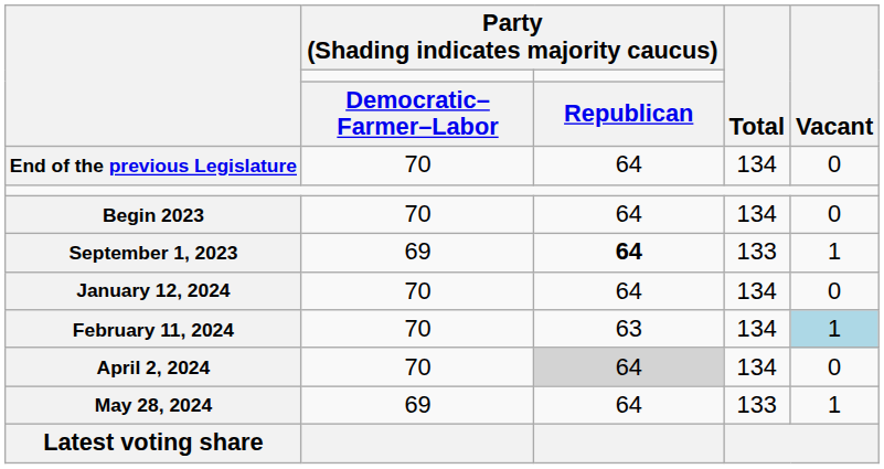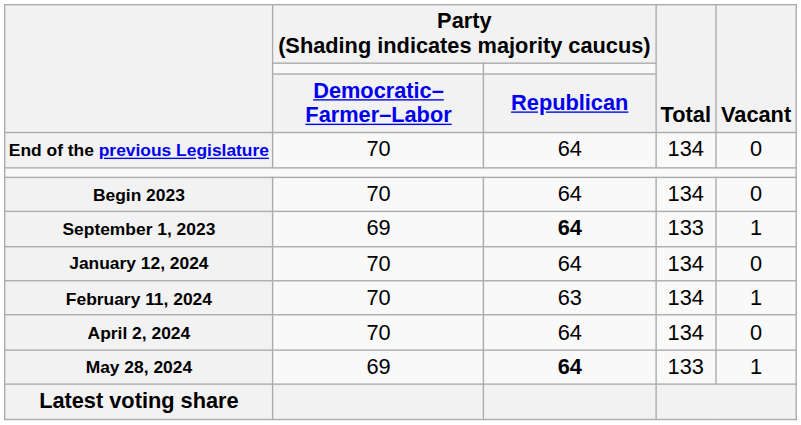February 11, 2024 | Vacant: lightblue background -> no background
April 2, 2024 | column 3: lightgrey background -> no background
May 28, 2024 | column 3: normal -> bold
